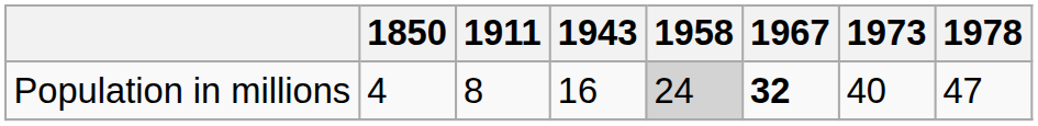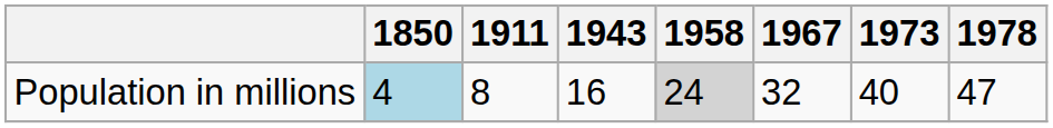Population in millions | 1850: no background -> lightblue background
Population in millions | 1967: bold -> normal
